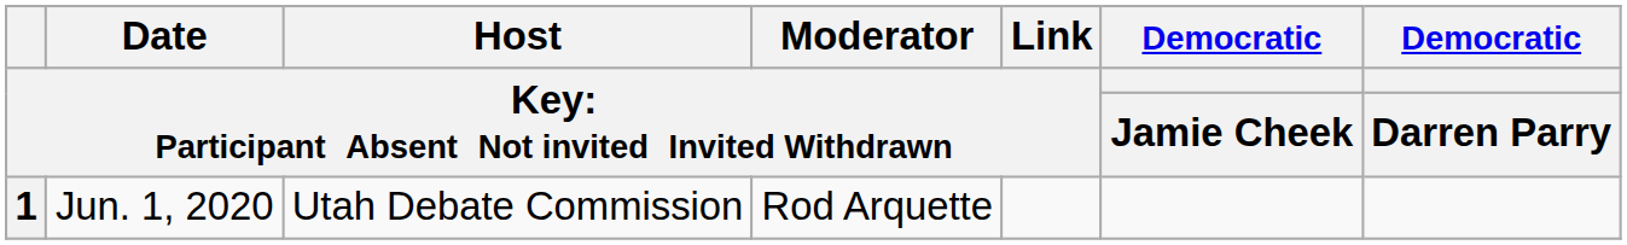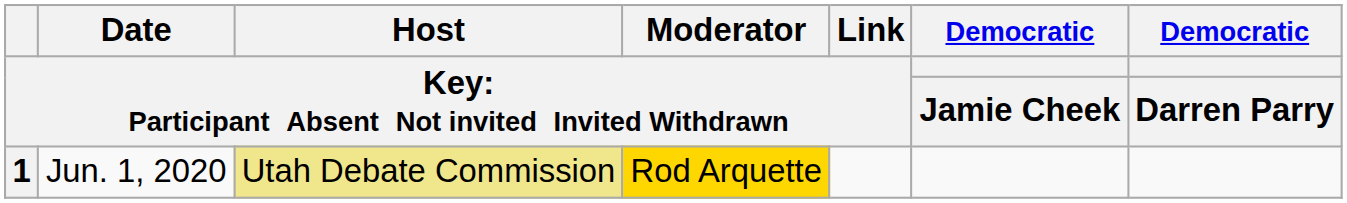1 | column 3: no background -> khaki background
1 | column 4: no background -> gold background
